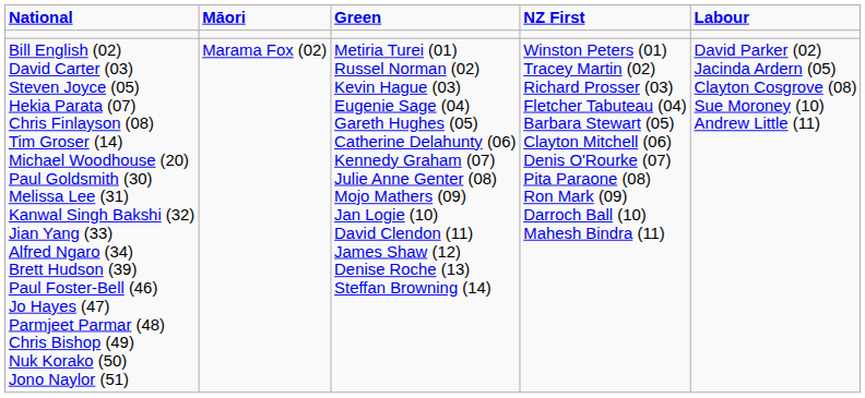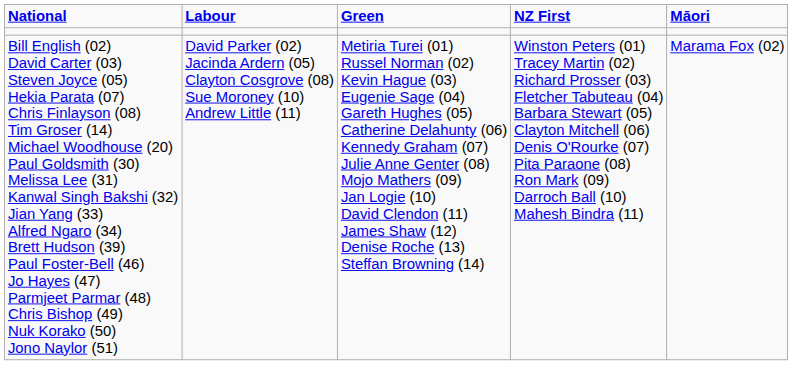columns swapped: Labour <-> Māori
